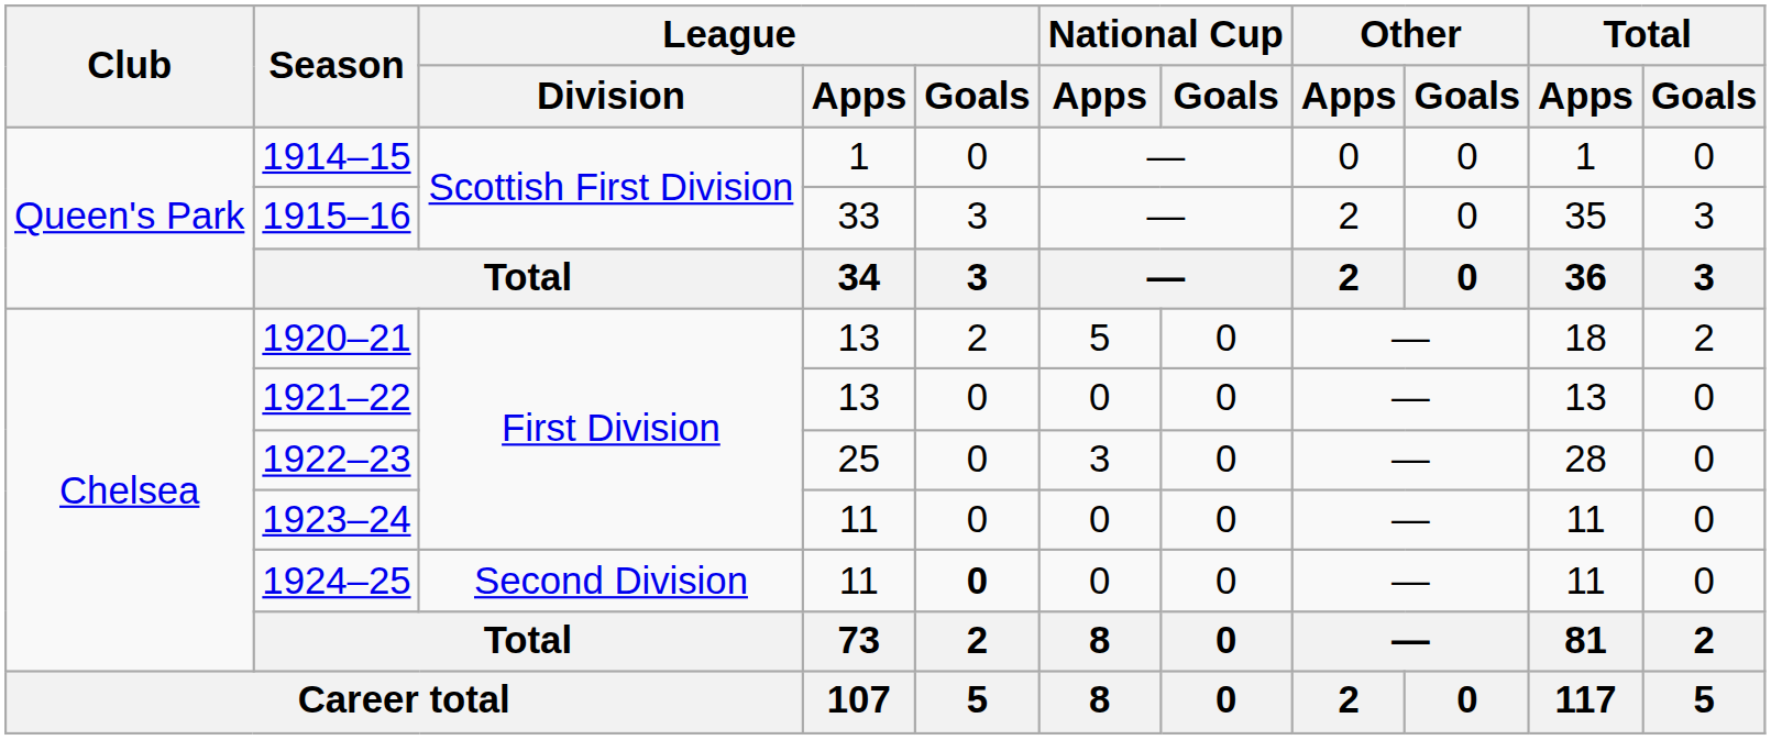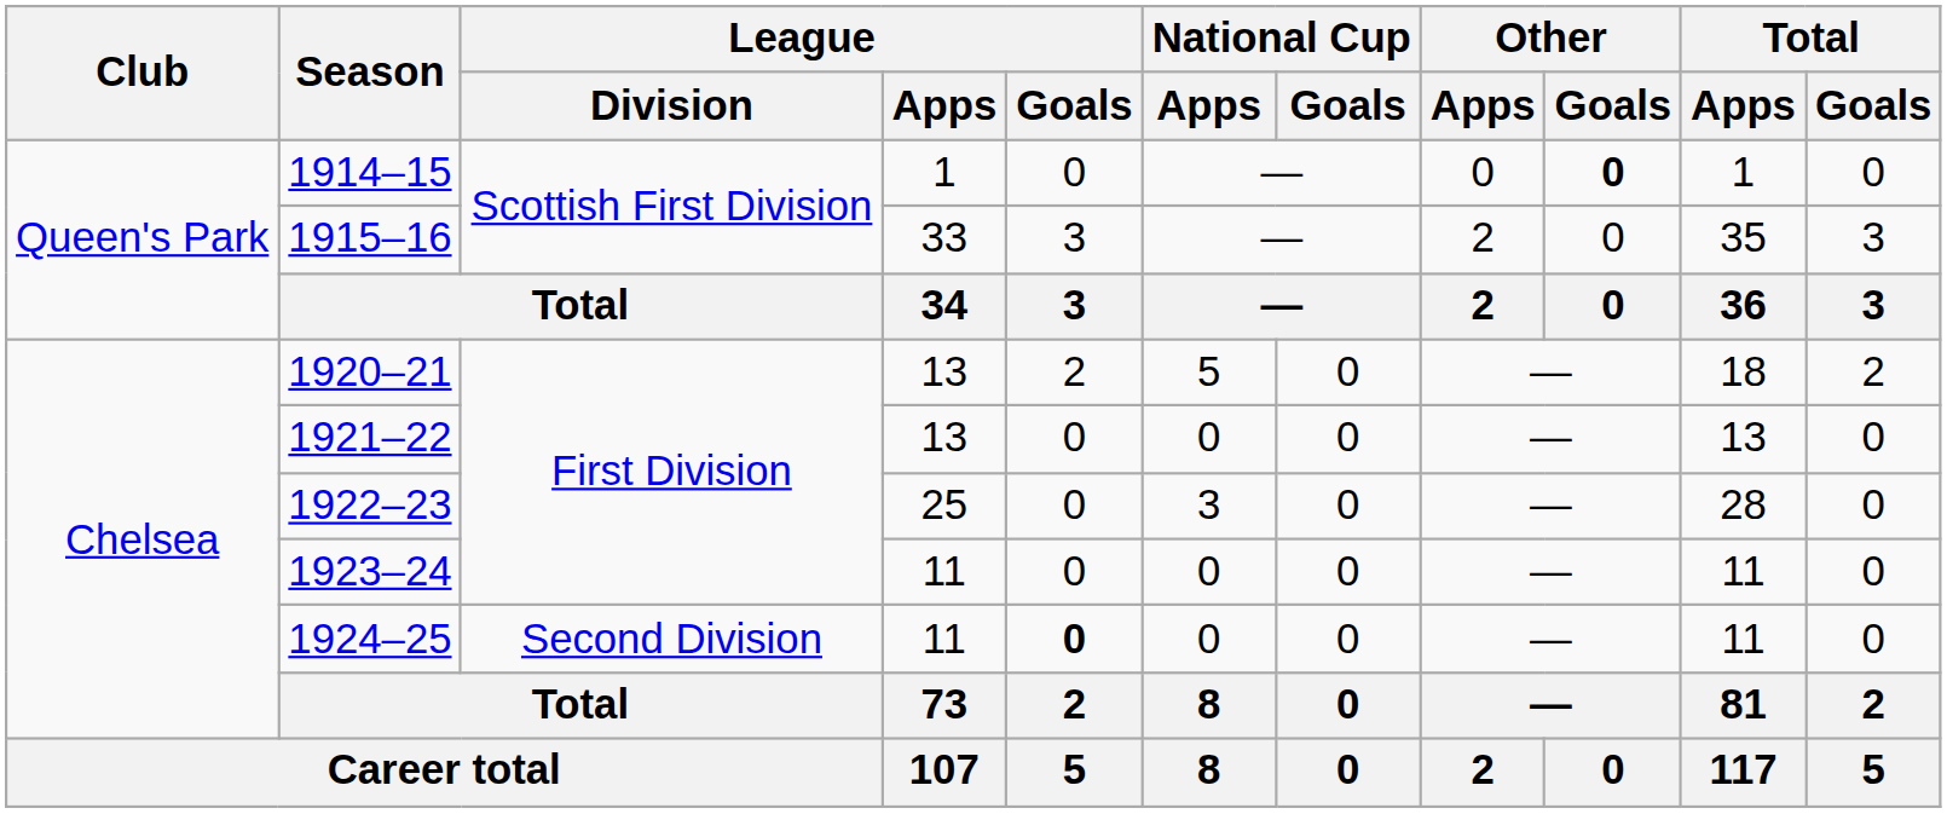1914–15 | Other / Goals: normal -> bold
